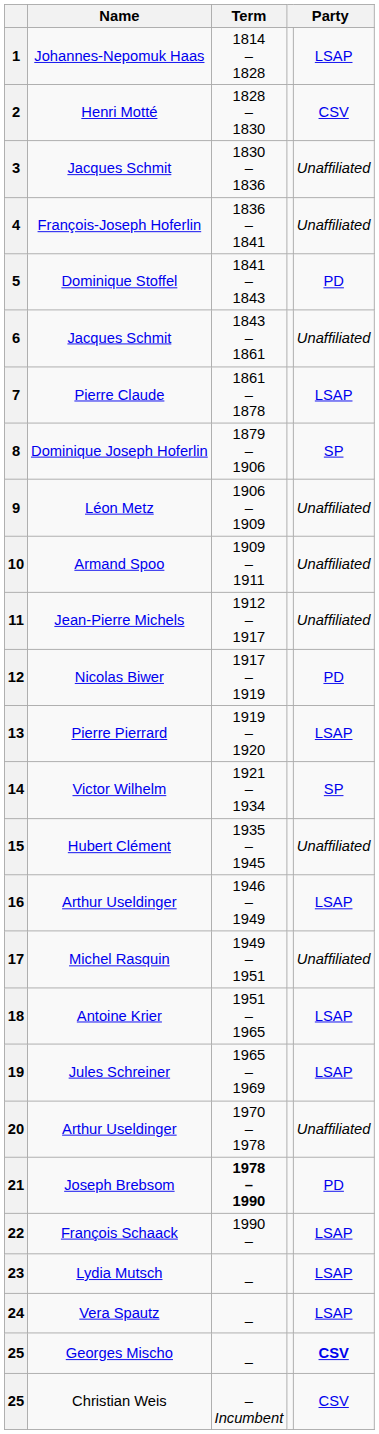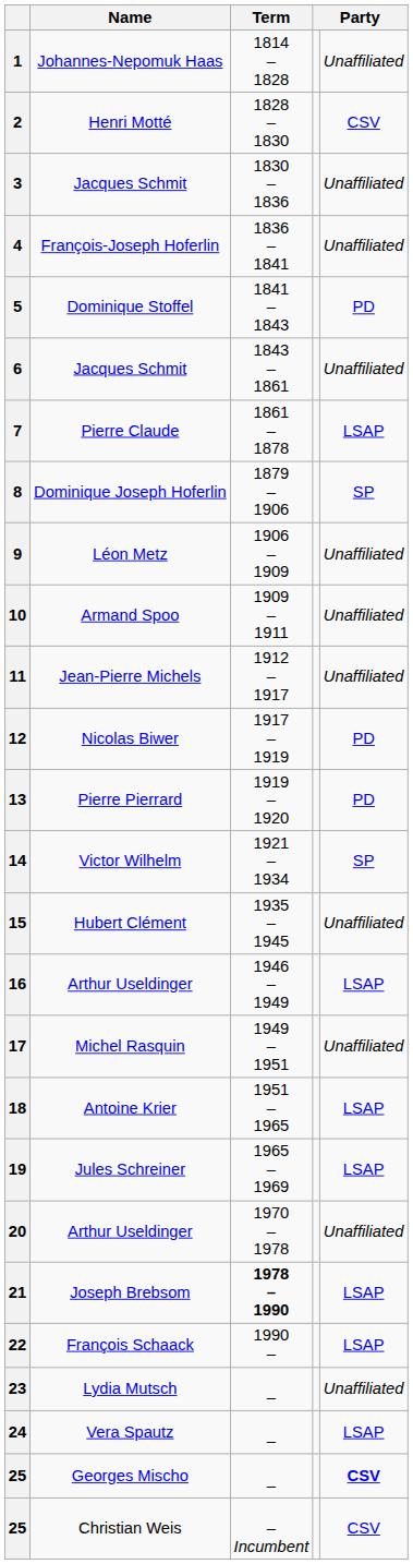1 | column 5: LSAP -> Unaffiliated
13 | column 5: LSAP -> PD
21 | column 5: PD -> LSAP
23 | column 5: LSAP -> Unaffiliated
